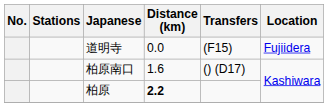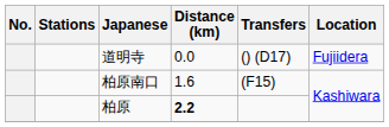道明寺 | Transfers: (F15) -> () (D17)
柏原南口 | Transfers: () (D17) -> (F15)
